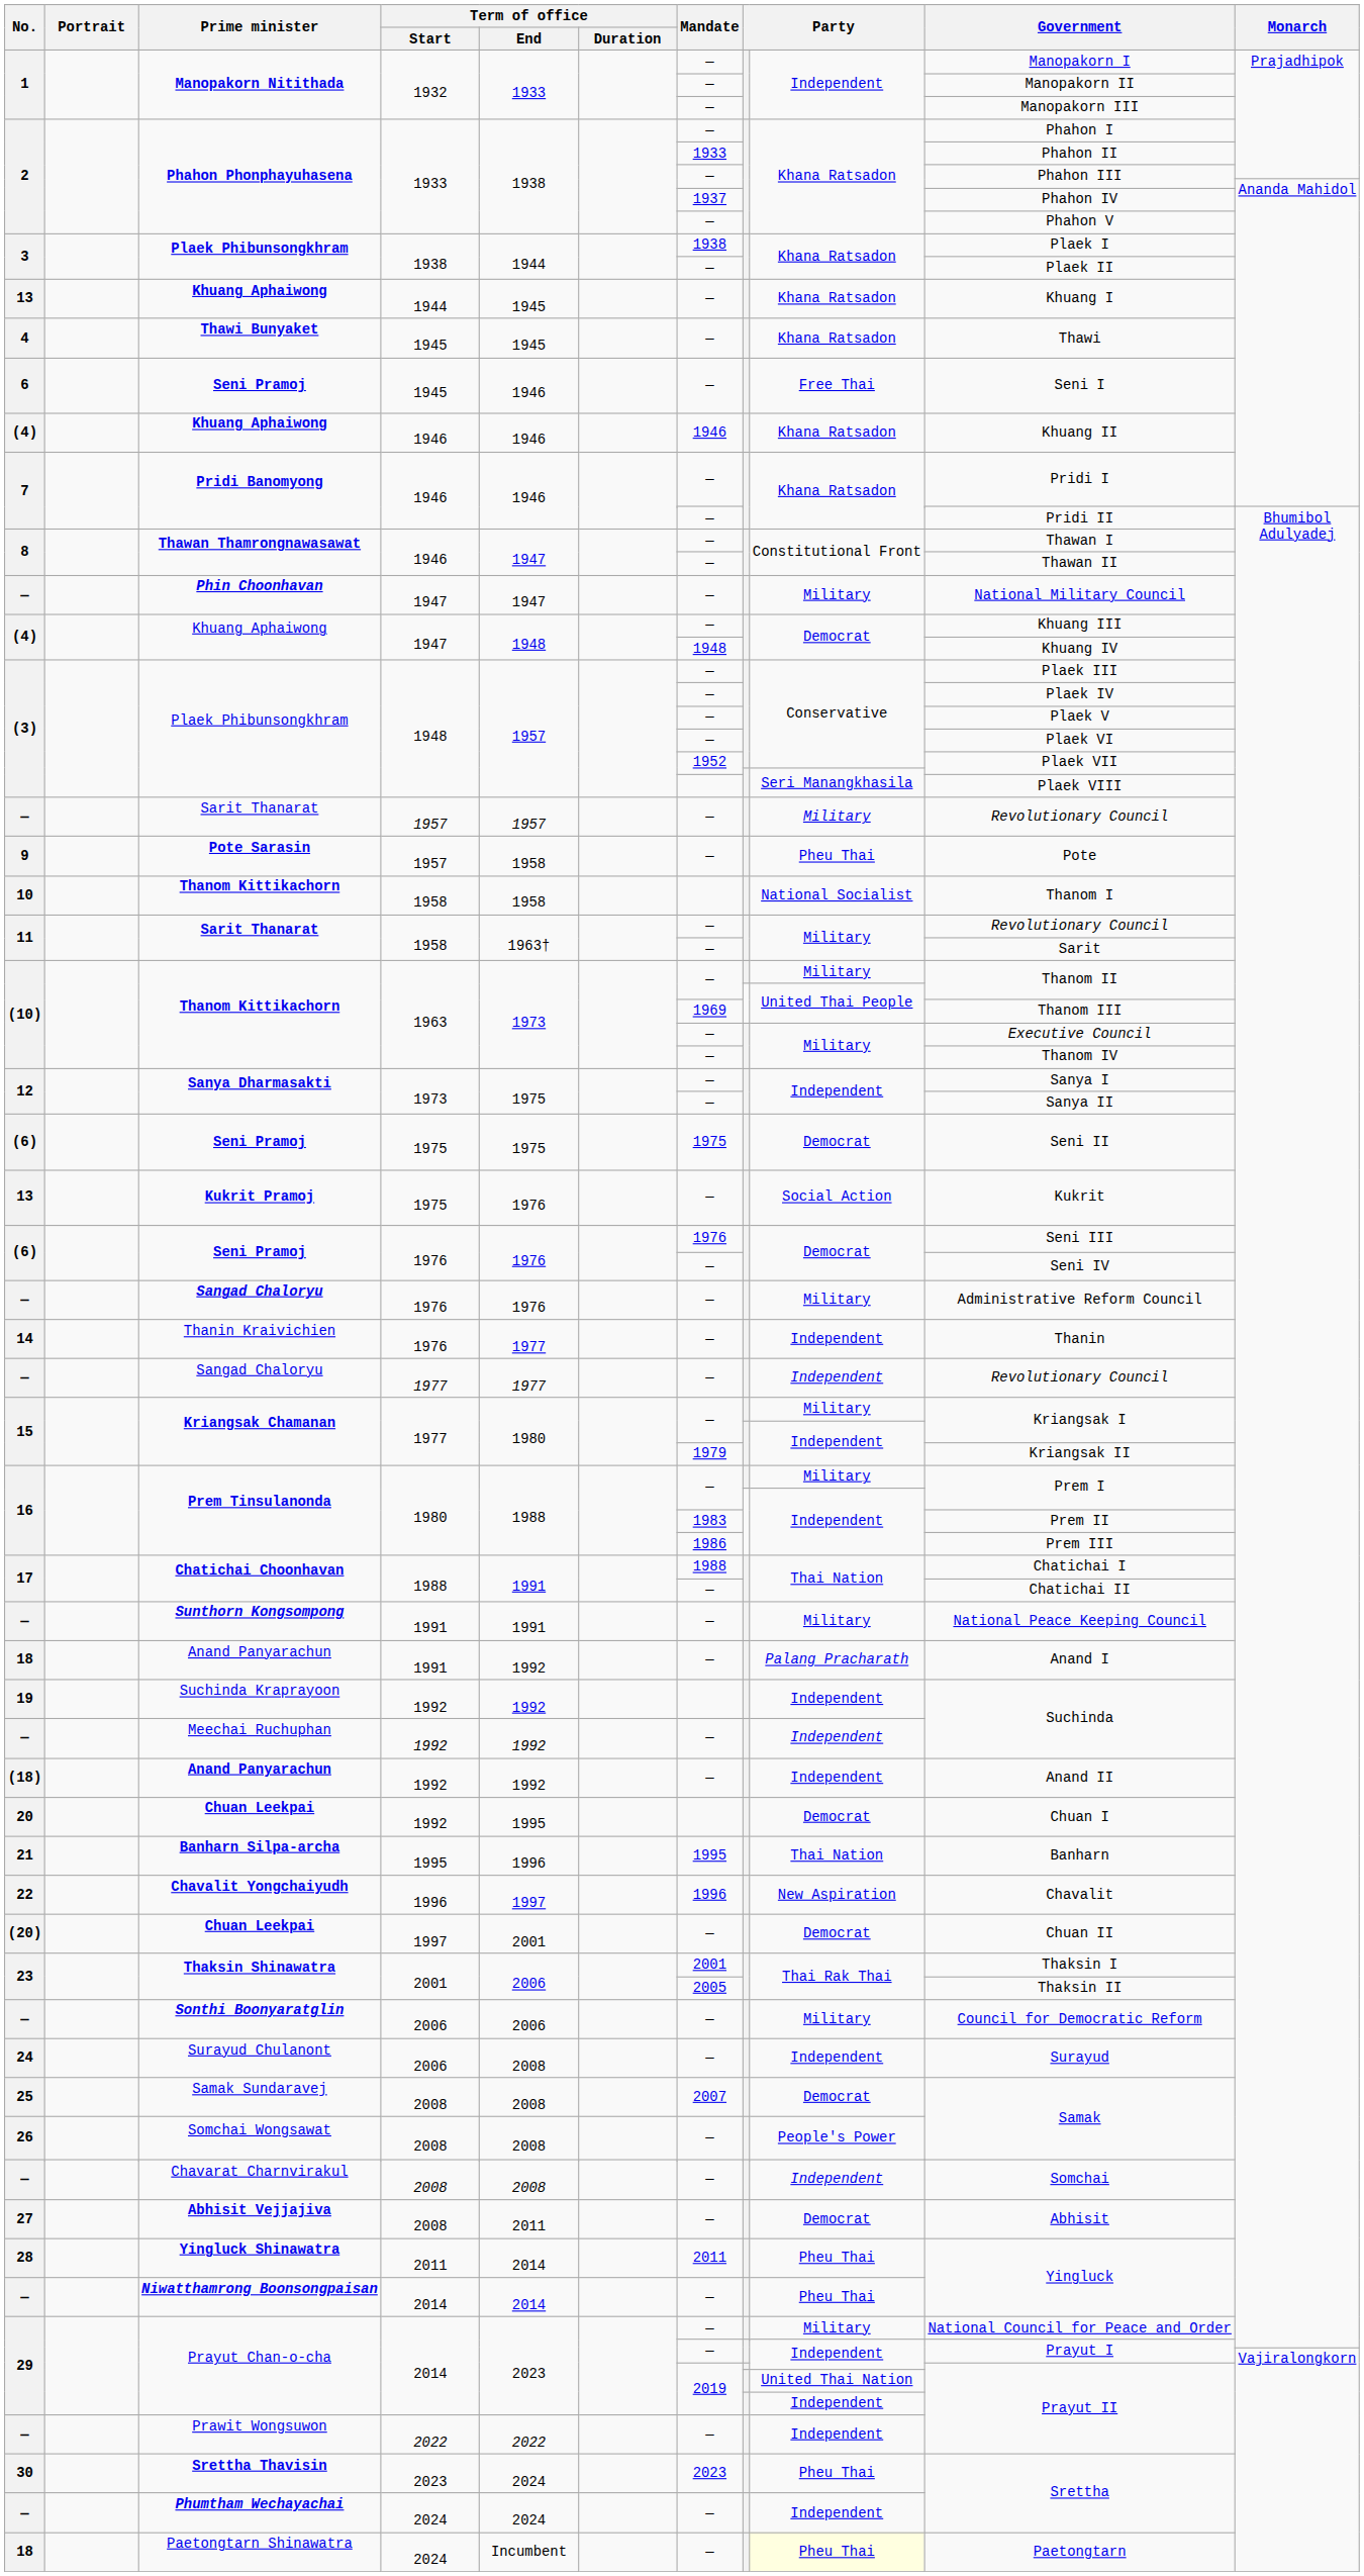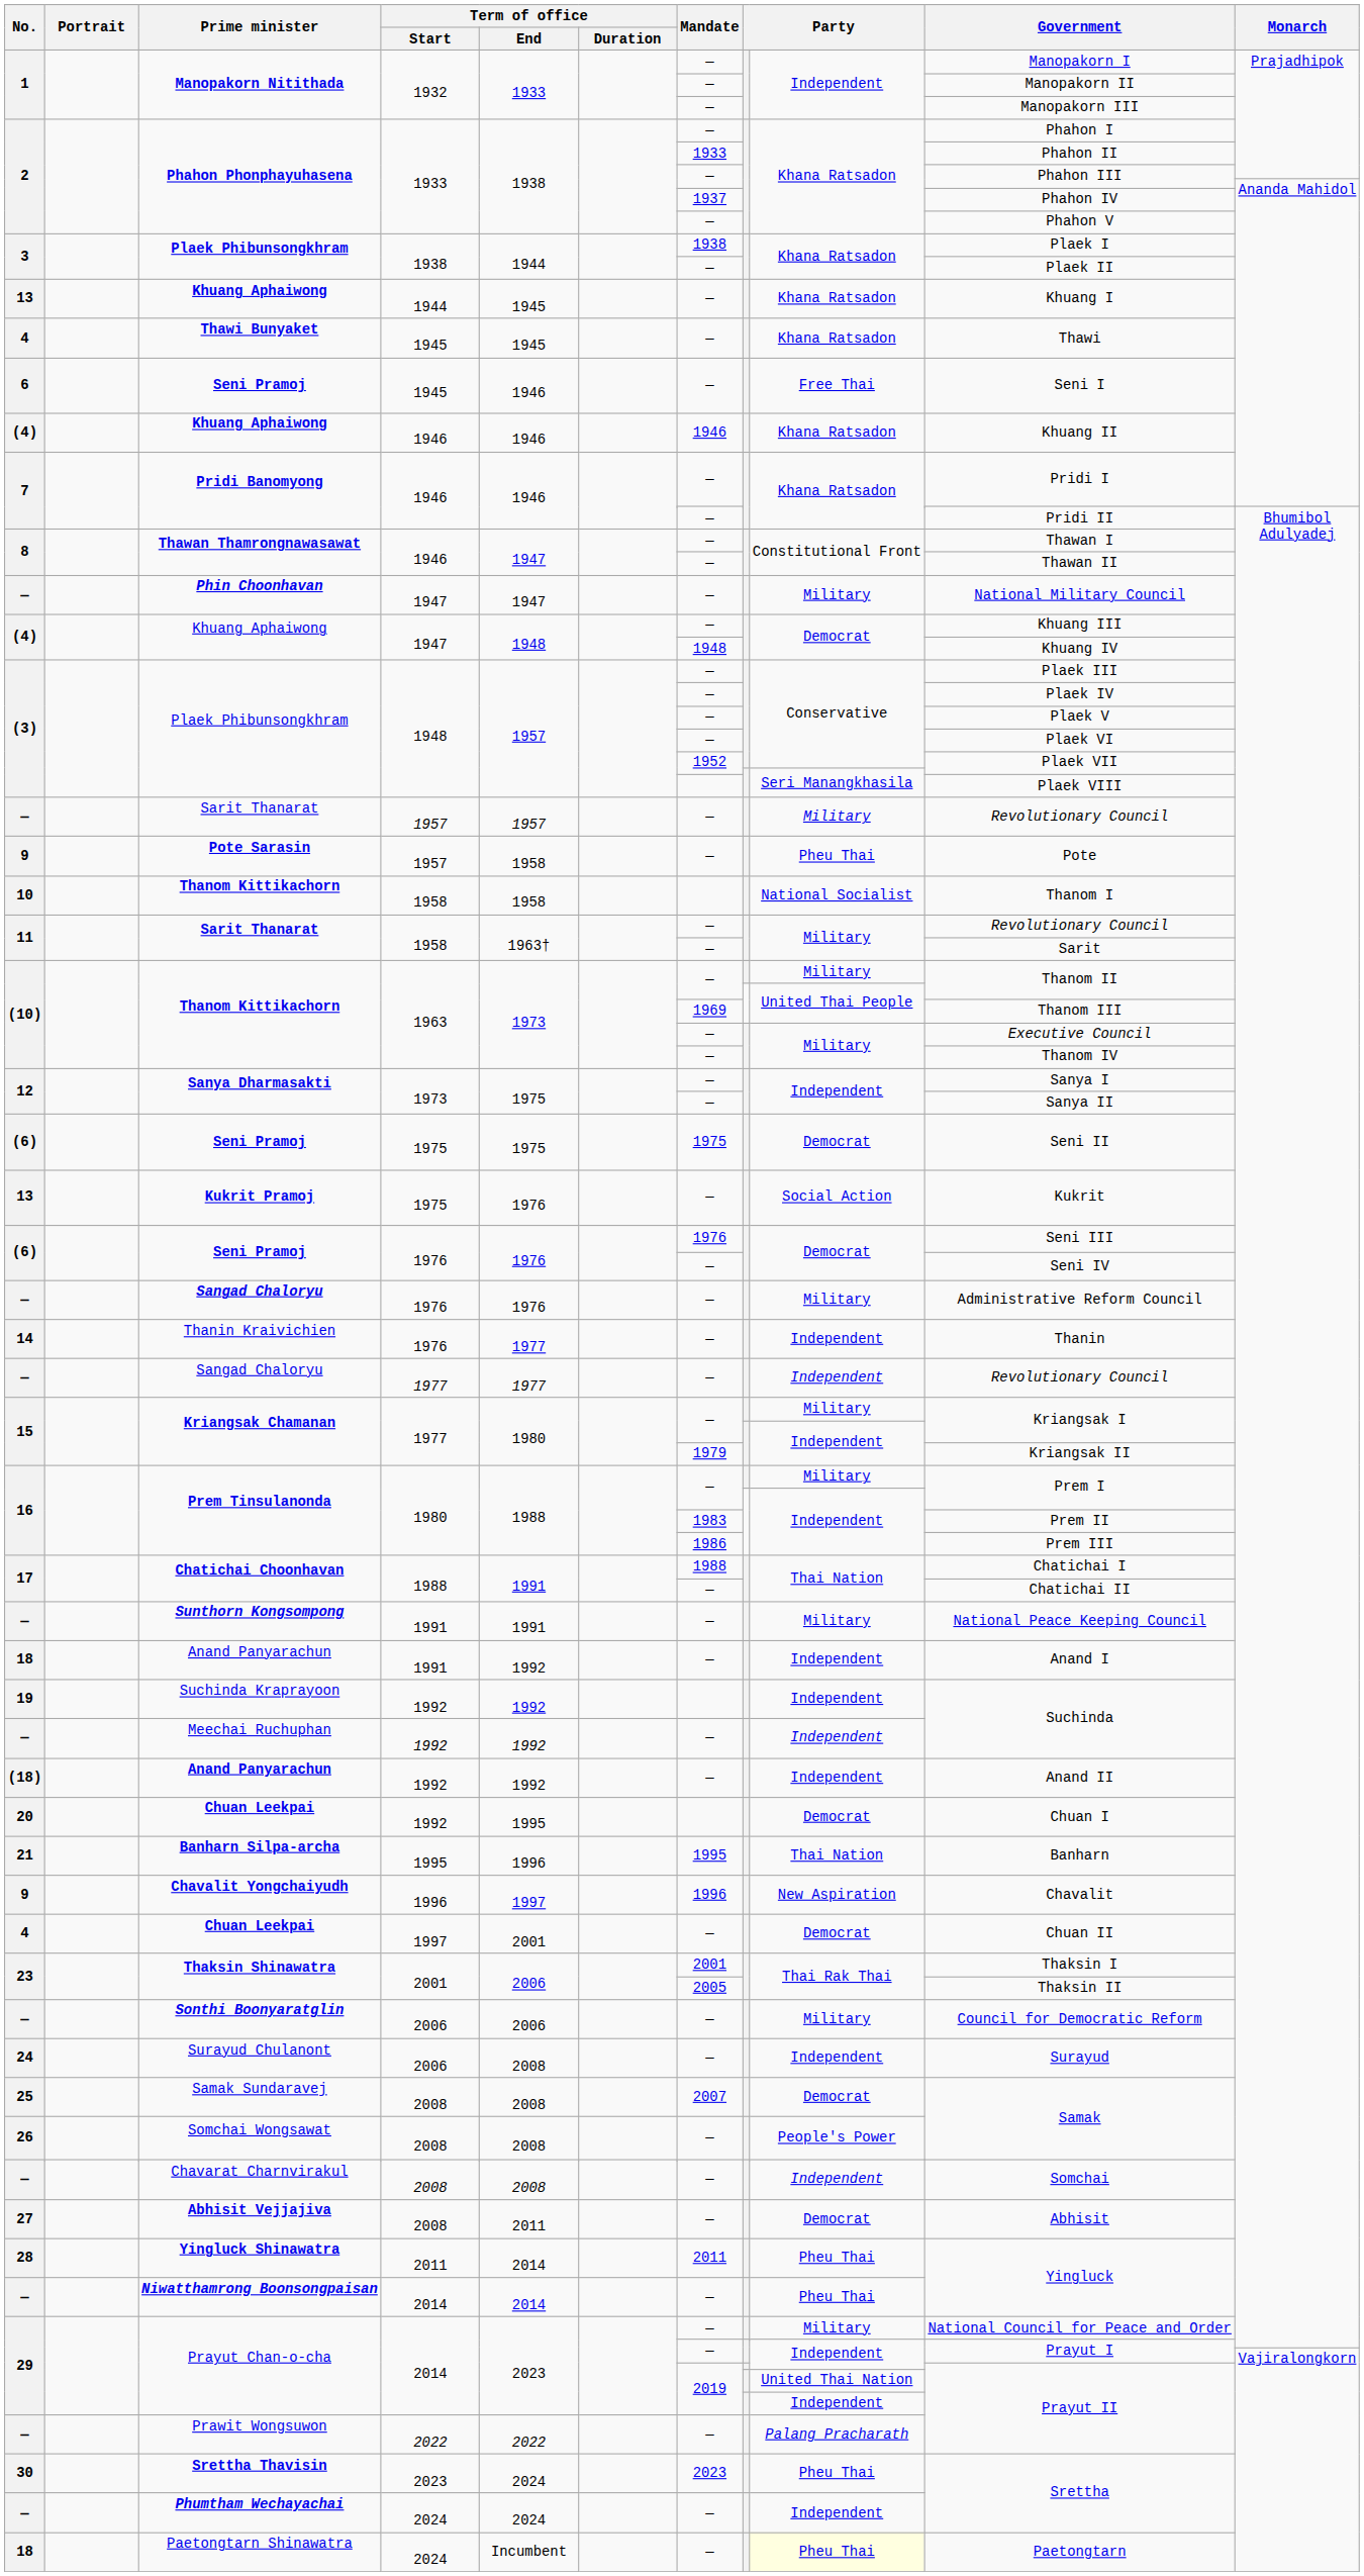Anand Panyarachun / 1991 | column 9: Palang Pracharath -> Independent
Chavalit Yongchaiyudh | No.: 22 -> 9
Chuan Leekpai / 1997 | No.: (20) -> 4
Prawit Wongsuwon | column 9: Independent -> Palang Pracharath
